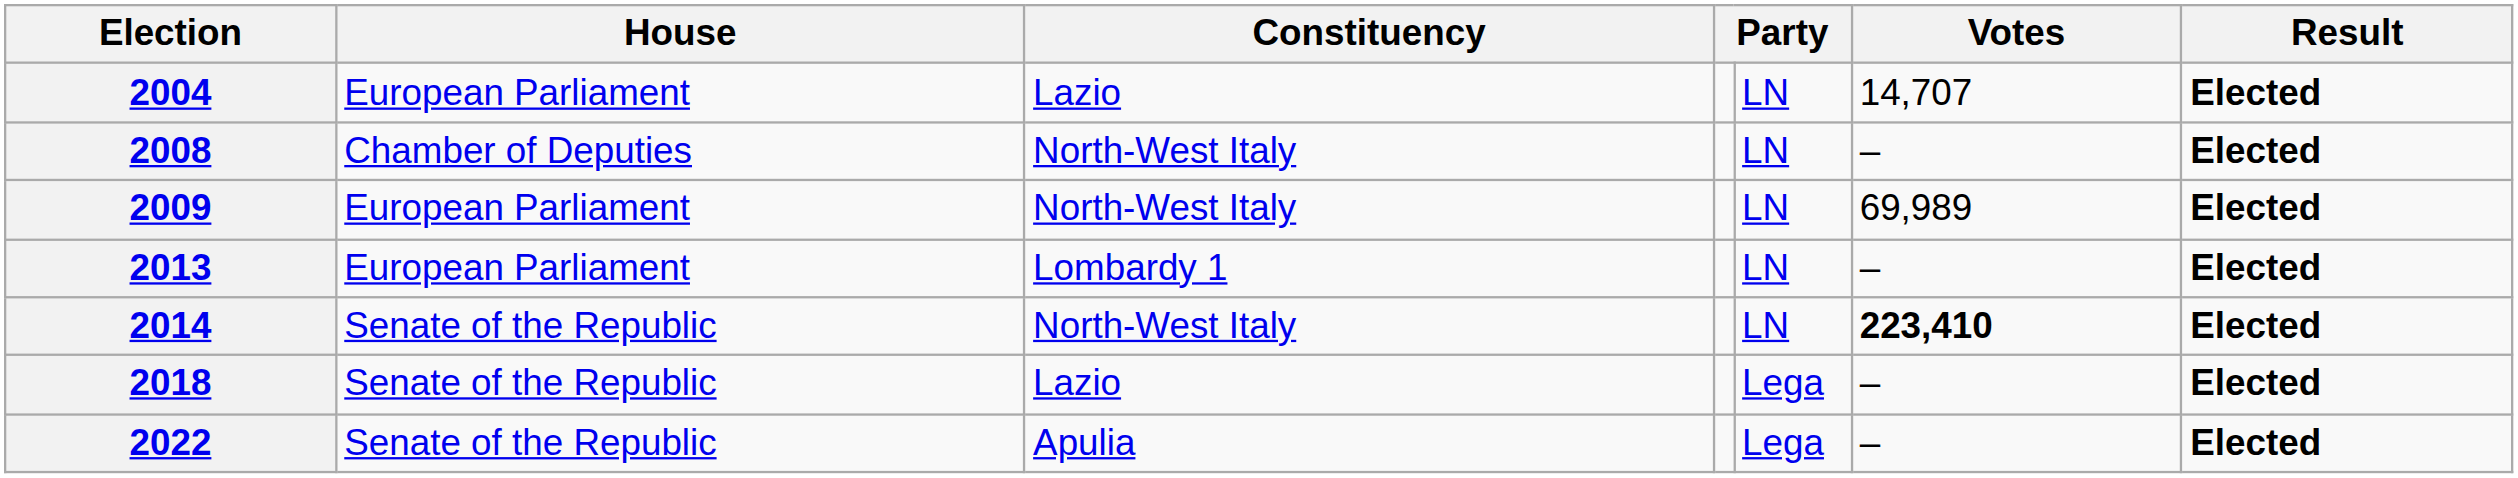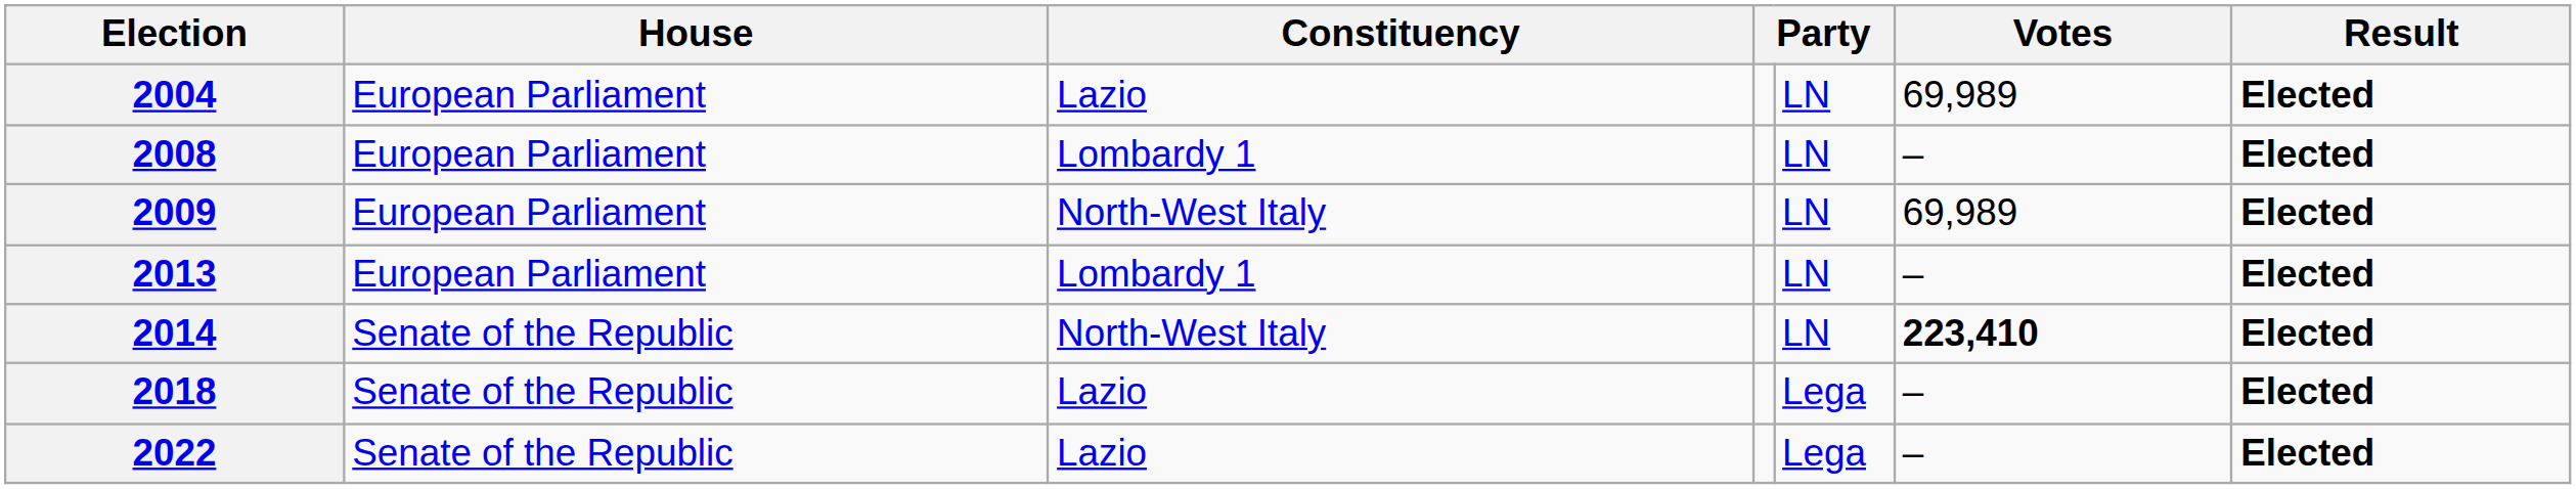2004 | Votes: 14,707 -> 69,989
2008 | House: Chamber of Deputies -> European Parliament
2008 | Constituency: North-West Italy -> Lombardy 1
2022 | Constituency: Apulia -> Lazio
